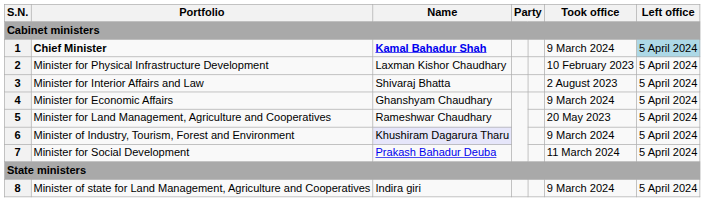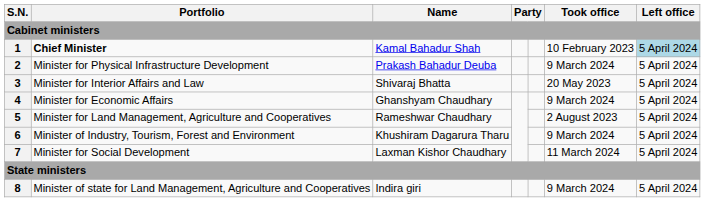Chief Minister | Name: bold -> normal
Chief Minister | Took office: 9 March 2024 -> 10 February 2023
Minister for Physical Infrastructure Development | Name: Laxman Kishor Chaudhary -> Prakash Bahadur Deuba
Minister for Physical Infrastructure Development | Took office: 10 February 2023 -> 9 March 2024
Minister for Interior Affairs and Law | Took office: 2 August 2023 -> 20 May 2023
Minister for Land Management, Agriculture and Cooperatives | Took office: 20 May 2023 -> 2 August 2023
Minister of Industry, Tourism, Forest and Environment | Name: lavender background -> no background
Minister for Social Development | Name: Prakash Bahadur Deuba -> Laxman Kishor Chaudhary
